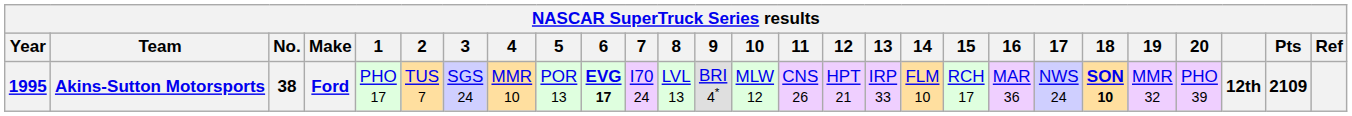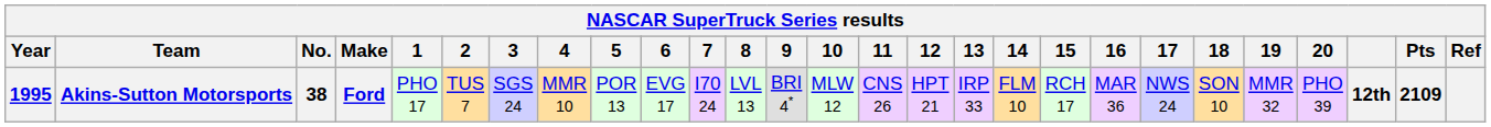Akins-Sutton Motorsports | 6: bold -> normal
Akins-Sutton Motorsports | 18: bold -> normal
